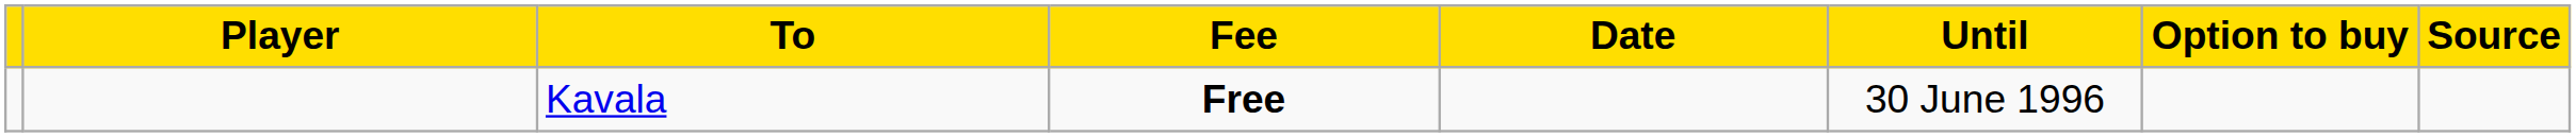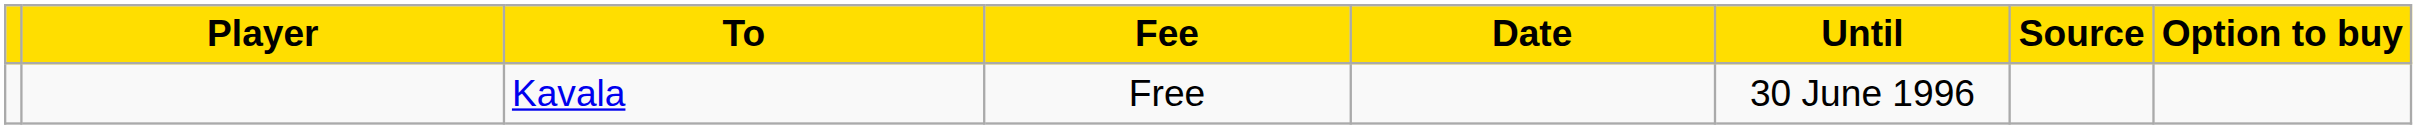columns swapped: Option to buy <-> Source
Kavala | Fee: bold -> normal
